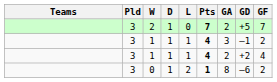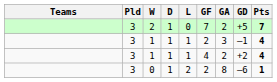columns swapped: GF <-> Pts
